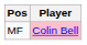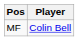MF | Player: pink background -> no background
